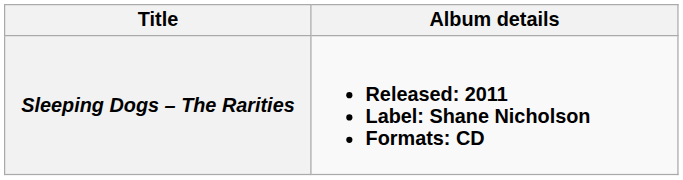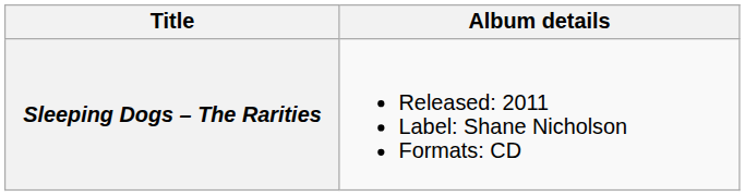Sleeping Dogs – The Rarities | Album details: bold -> normal
